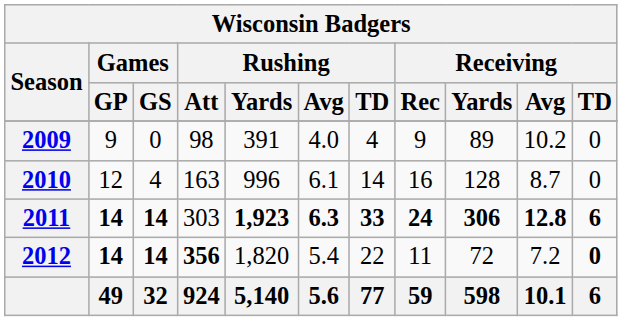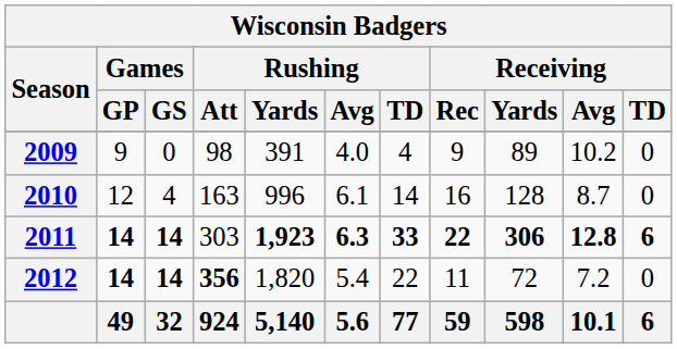2011 | Receiving / Rec: 24 -> 22
2012 | Receiving / TD: bold -> normal
